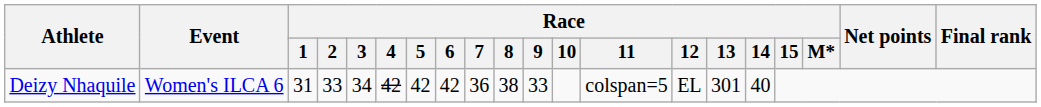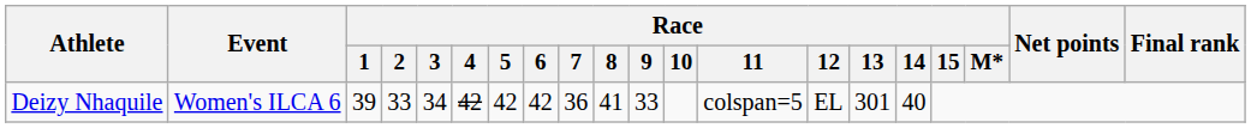Deizy Nhaquile | Race / 1: 31 -> 39
Deizy Nhaquile | Race / 8: 38 -> 41
